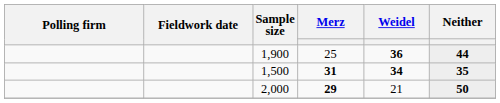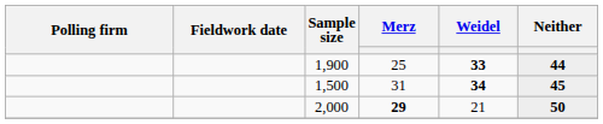1,900 | Weidel: 36 -> 33
1,500 | Merz: bold -> normal
1,500 | Neither: 35 -> 45
